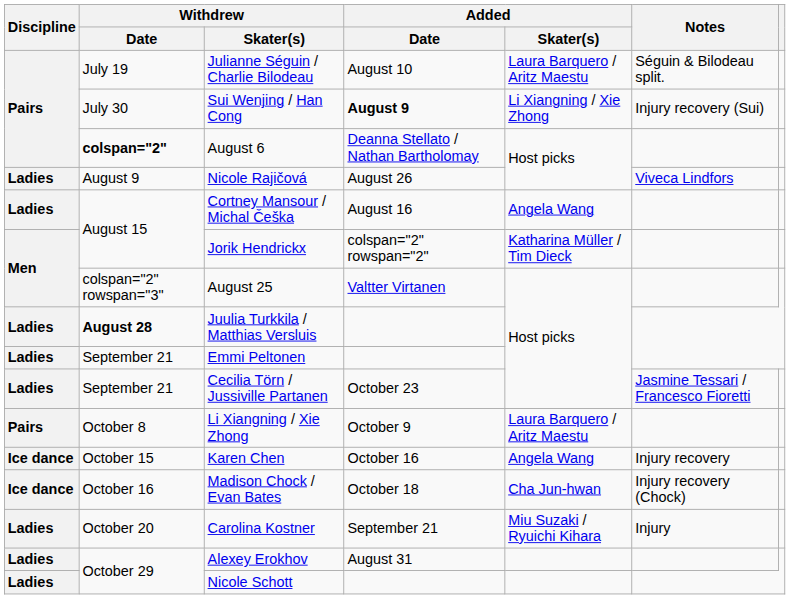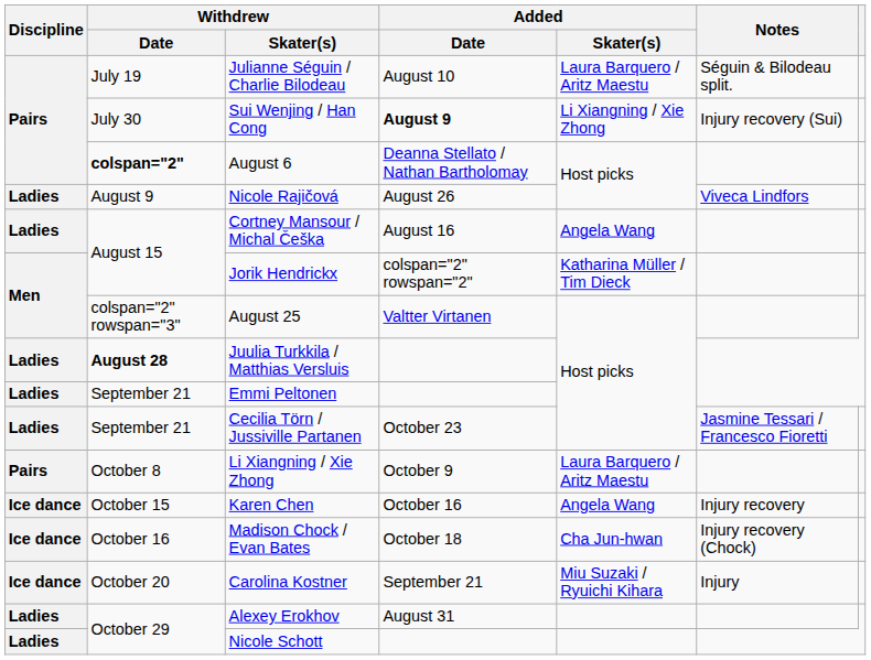Carolina Kostner | Discipline: Ladies -> Ice dance
